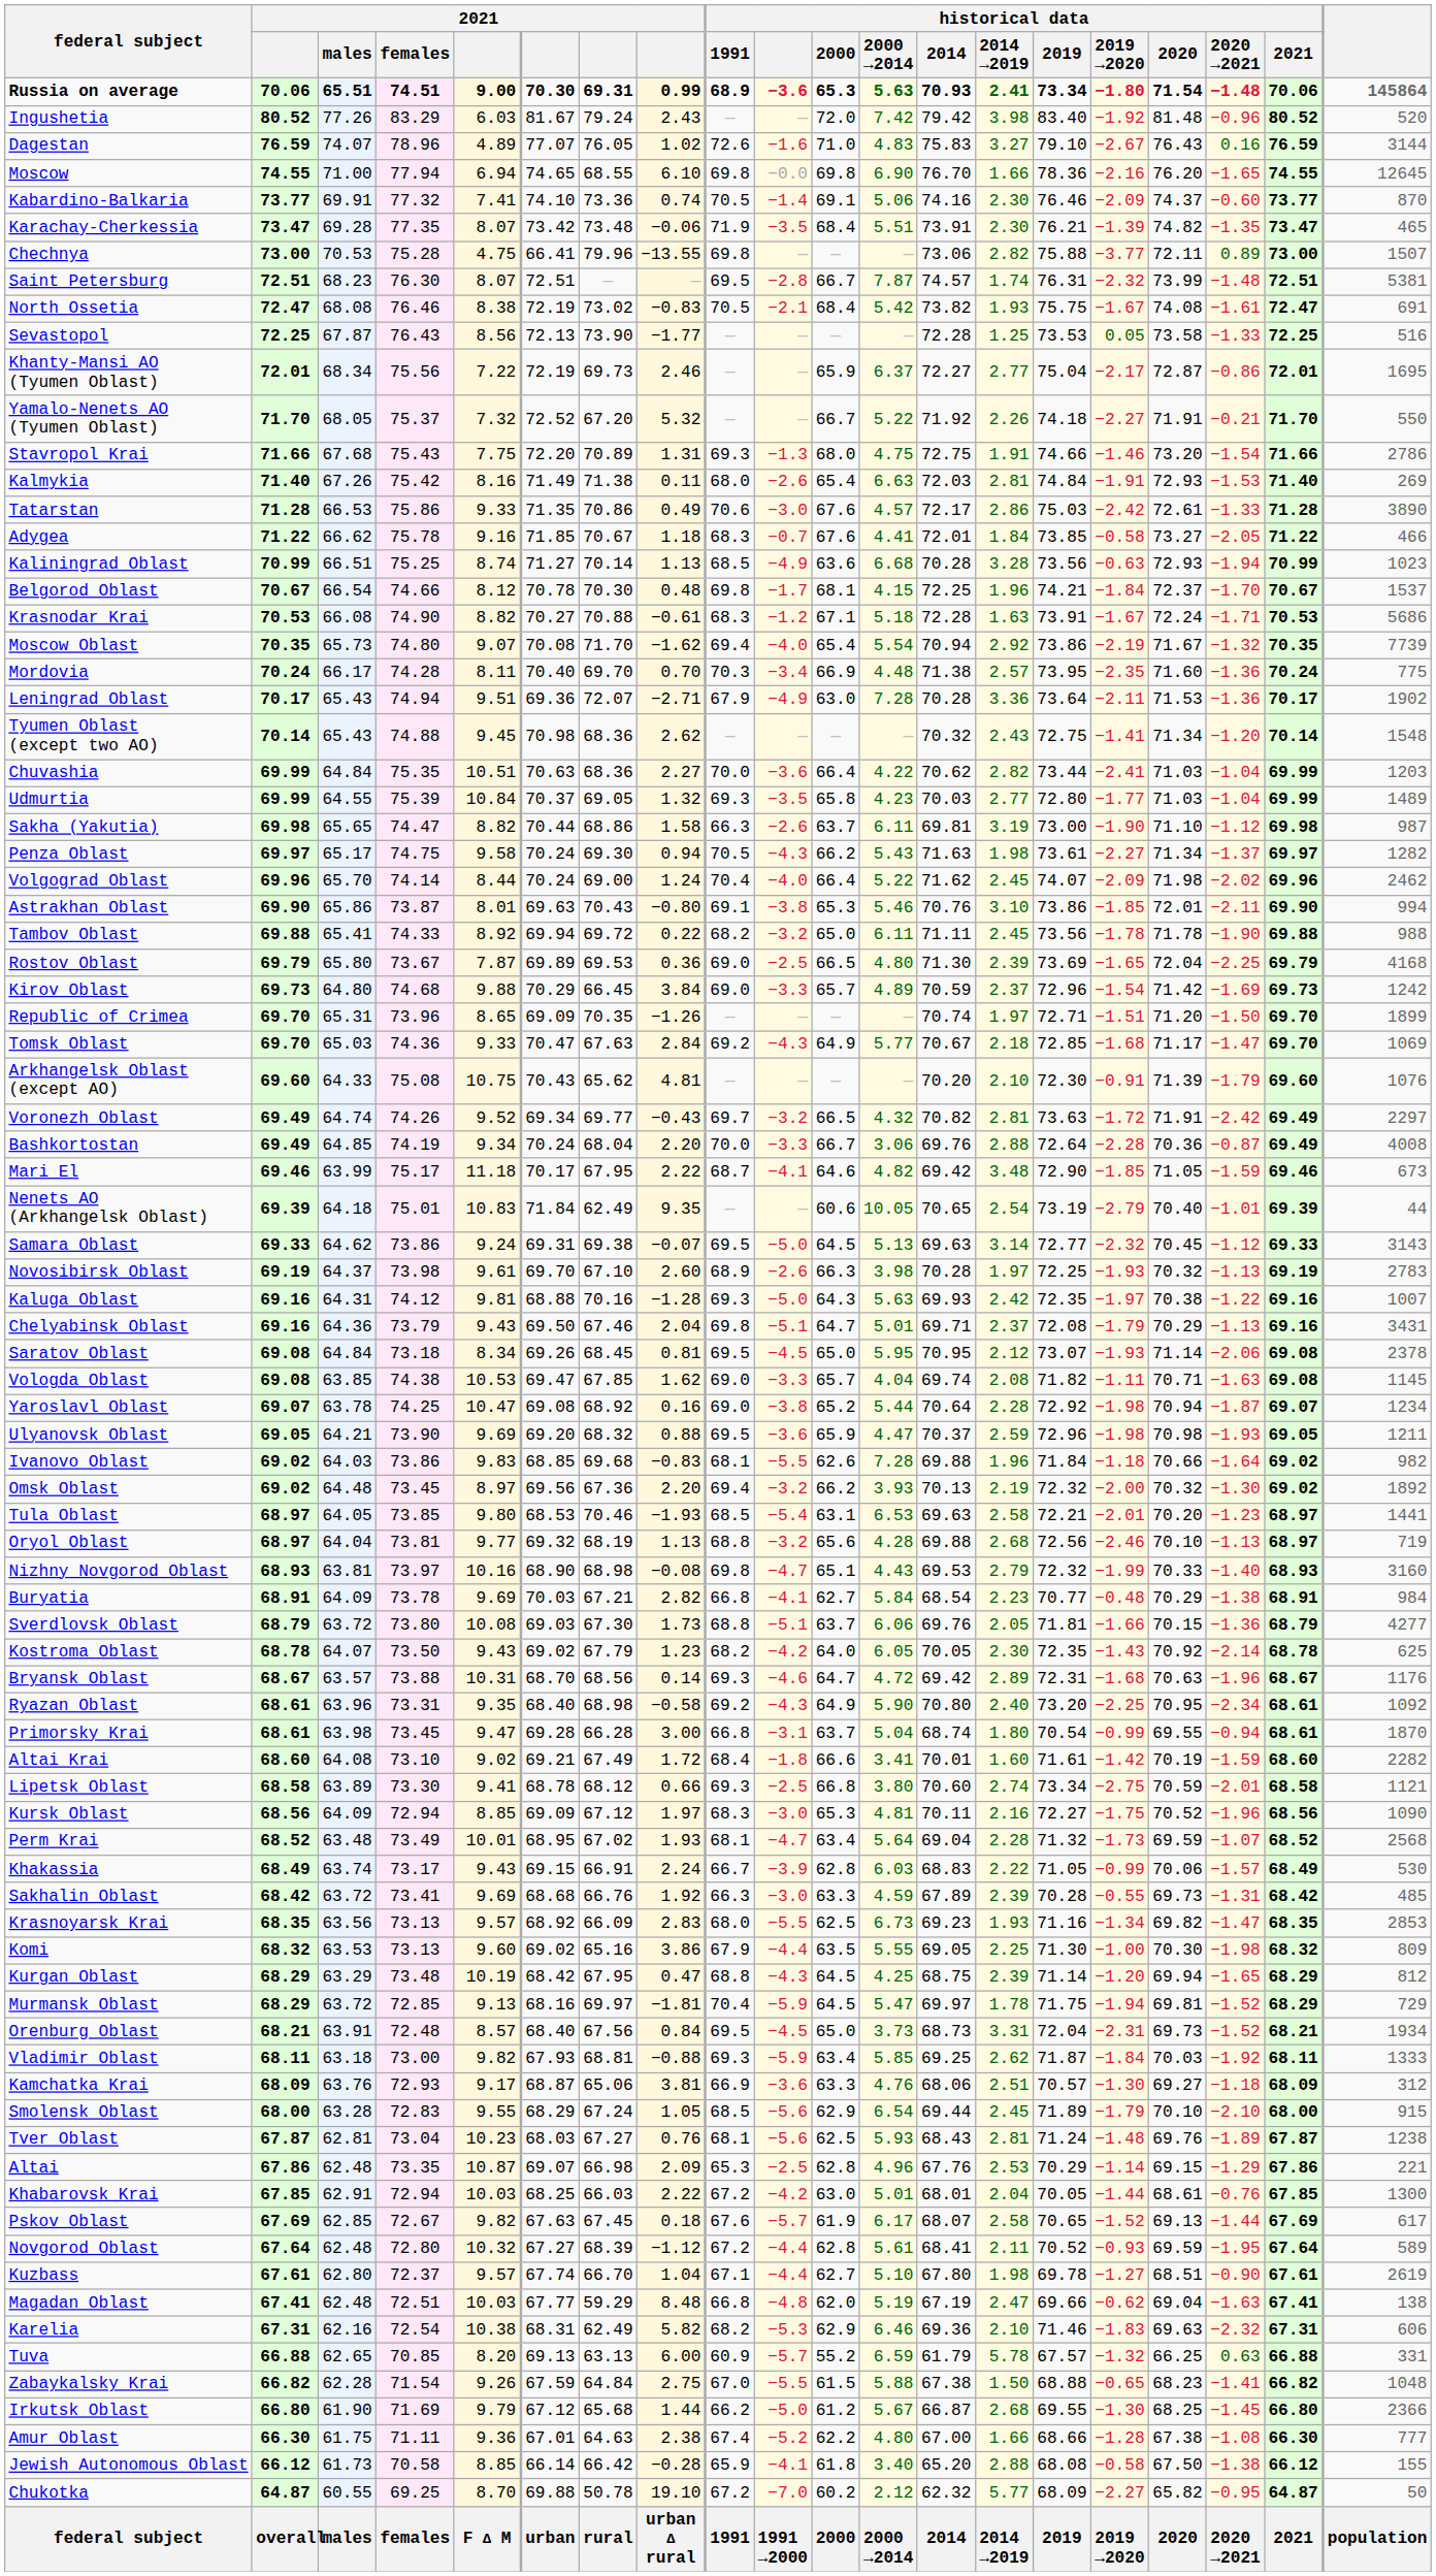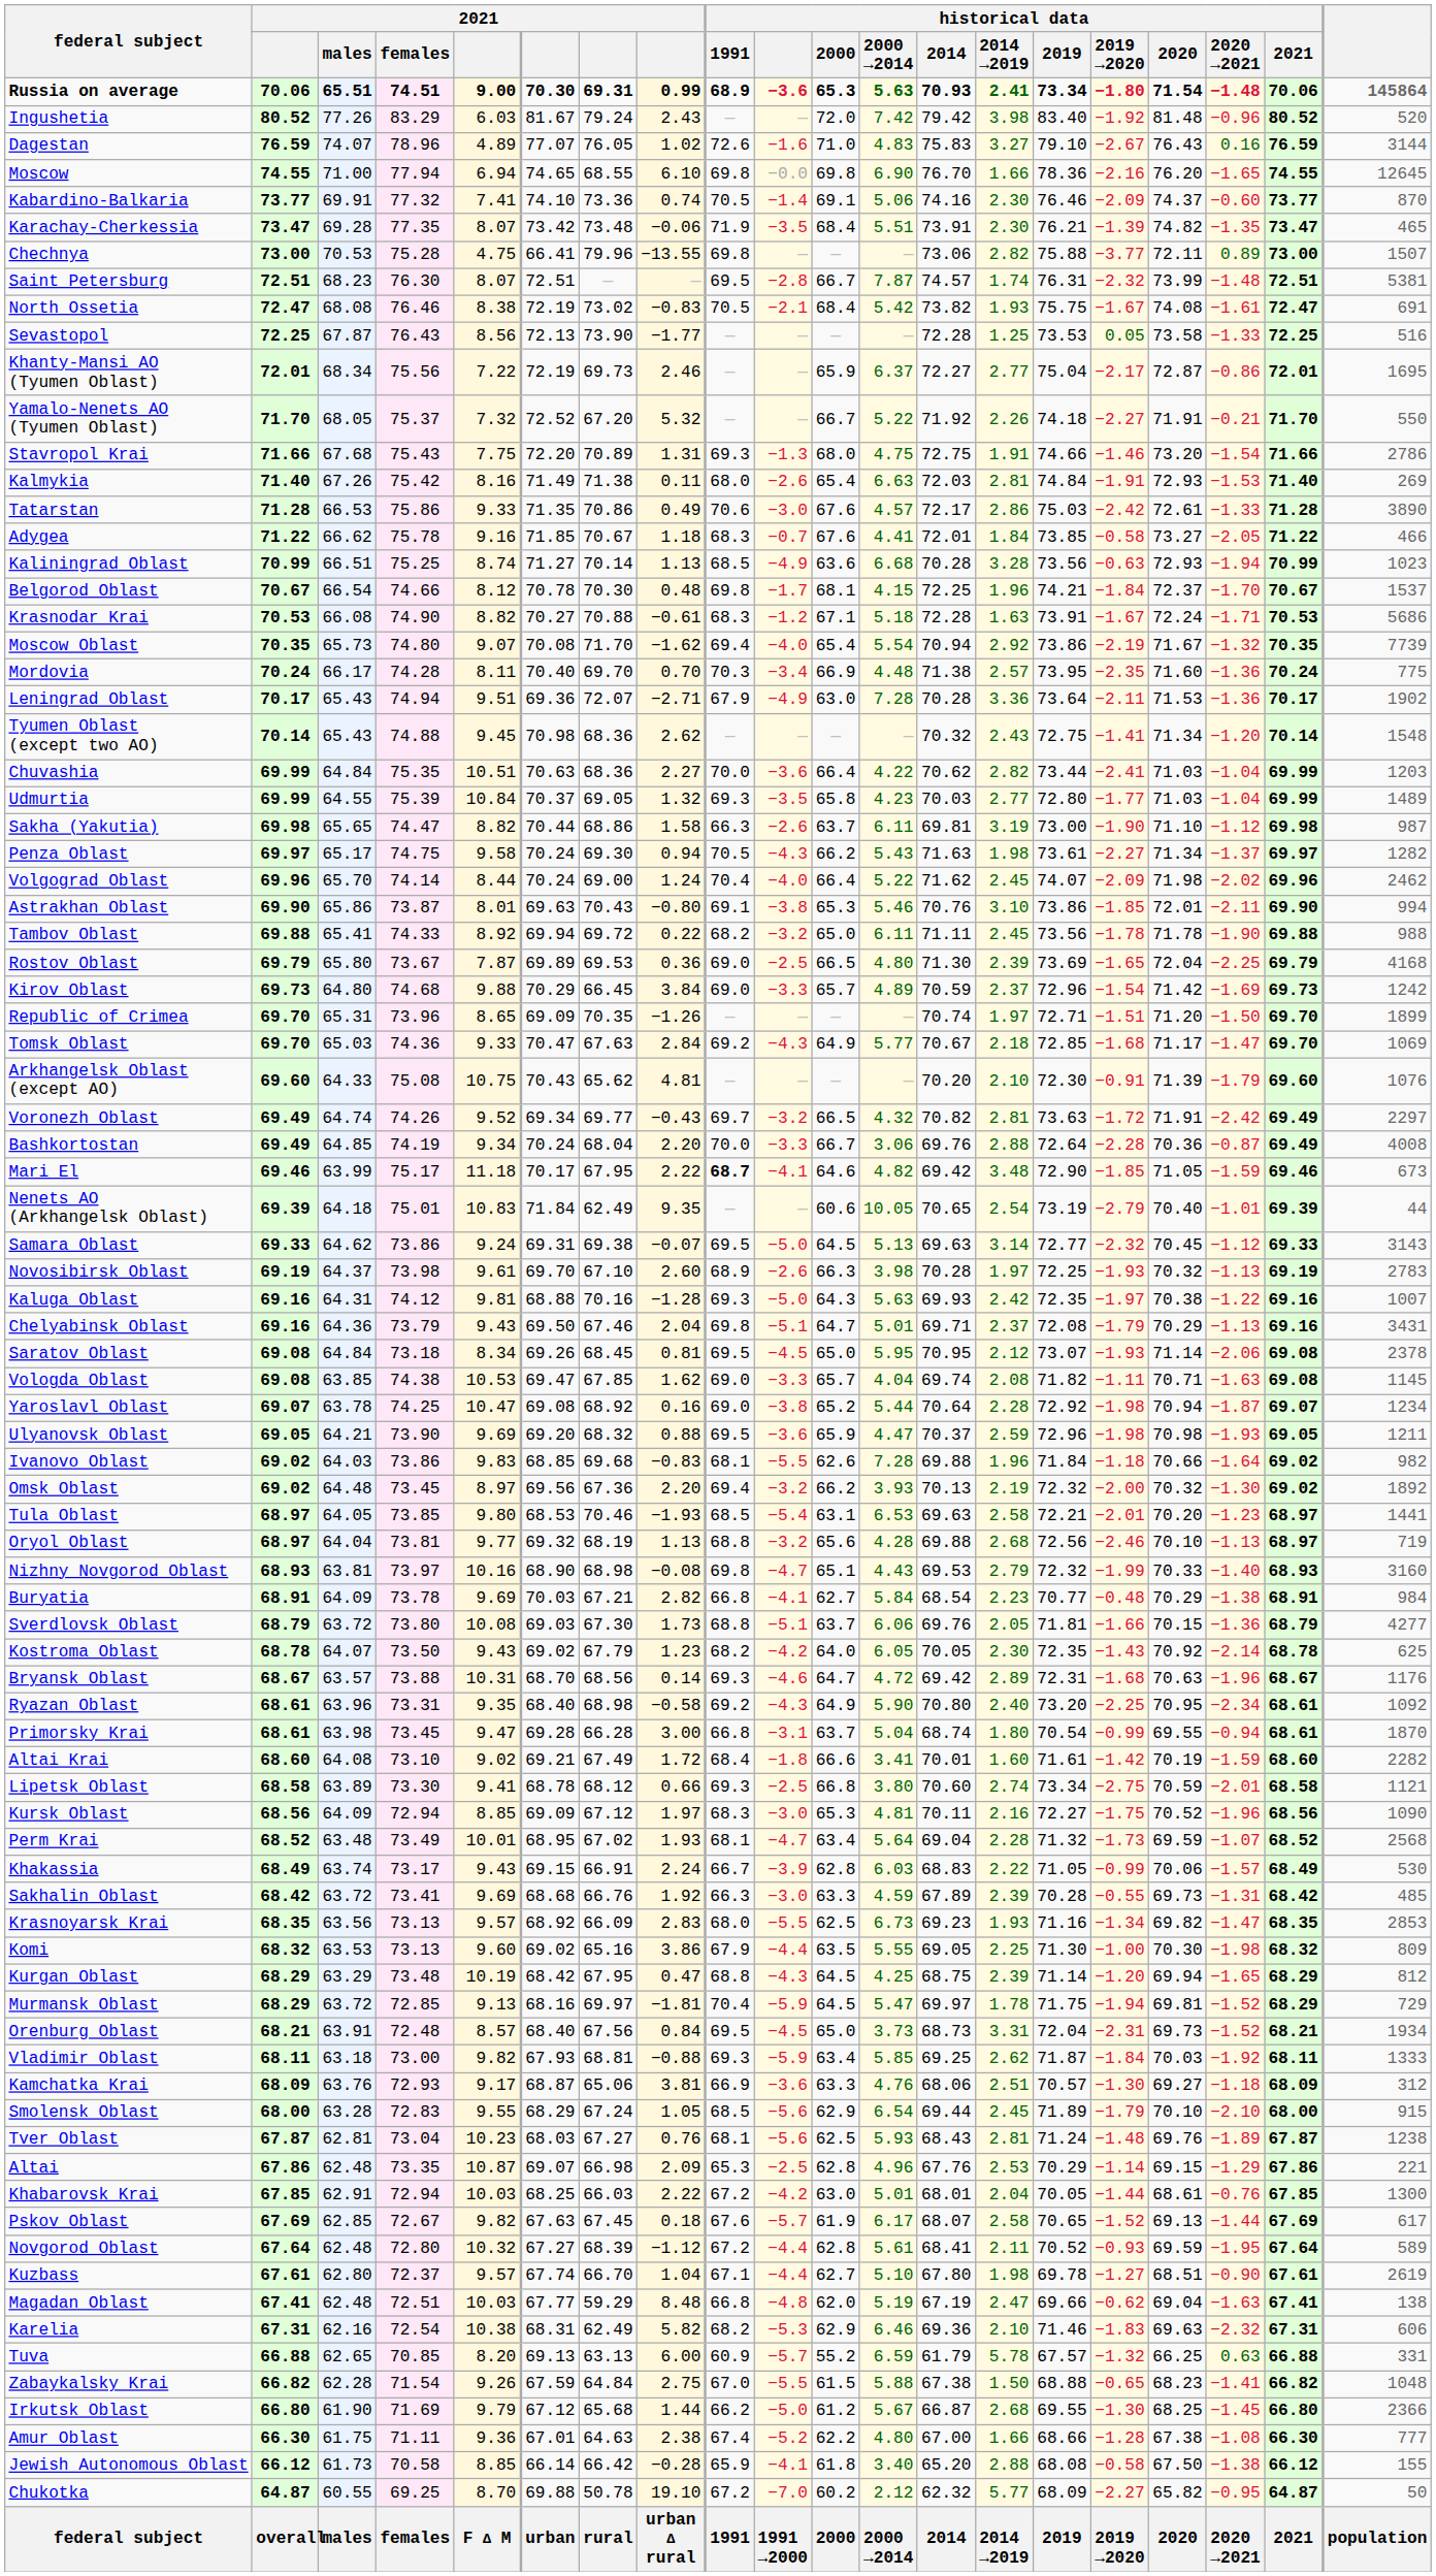Mari El | historical data / 1991: normal -> bold
